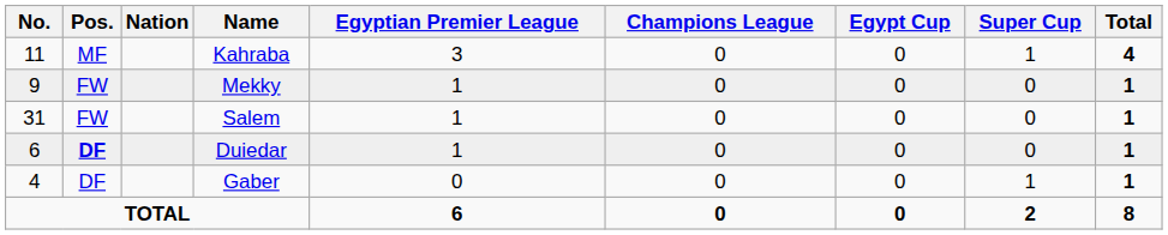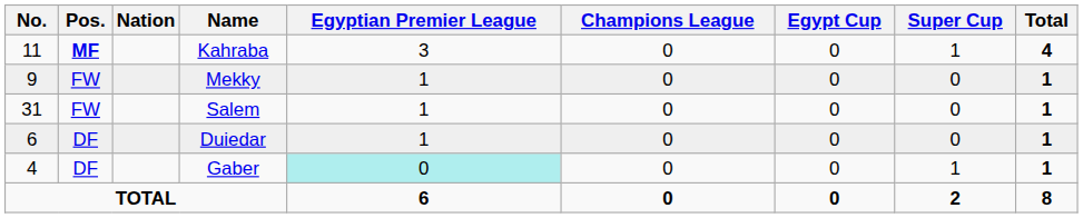Kahraba | Pos.: normal -> bold
Duiedar | Pos.: bold -> normal
Gaber | Egyptian Premier League: no background -> paleturquoise background
